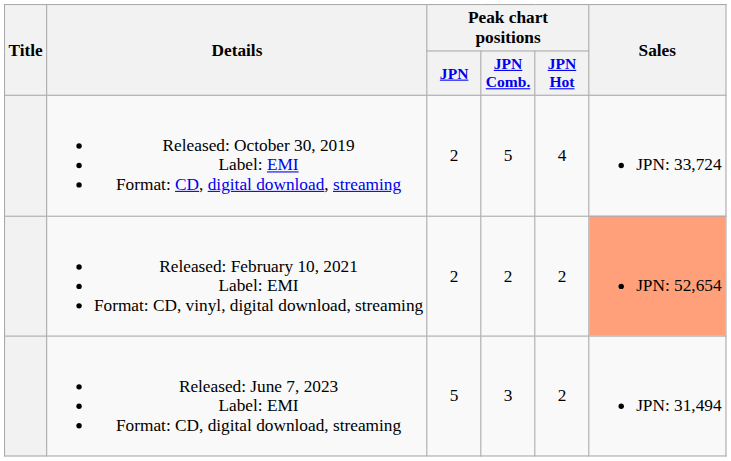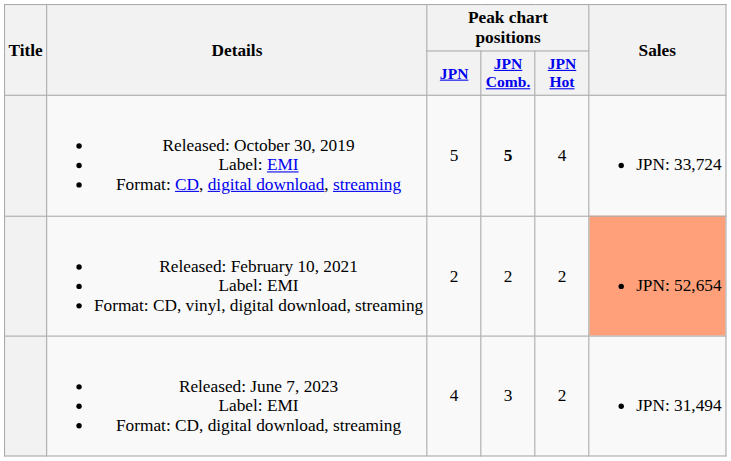row 3 | Peak chart positions / JPN: 2 -> 5
row 3 | Peak chart positions / JPN Comb.: normal -> bold
row 5 | Peak chart positions / JPN: 5 -> 4
